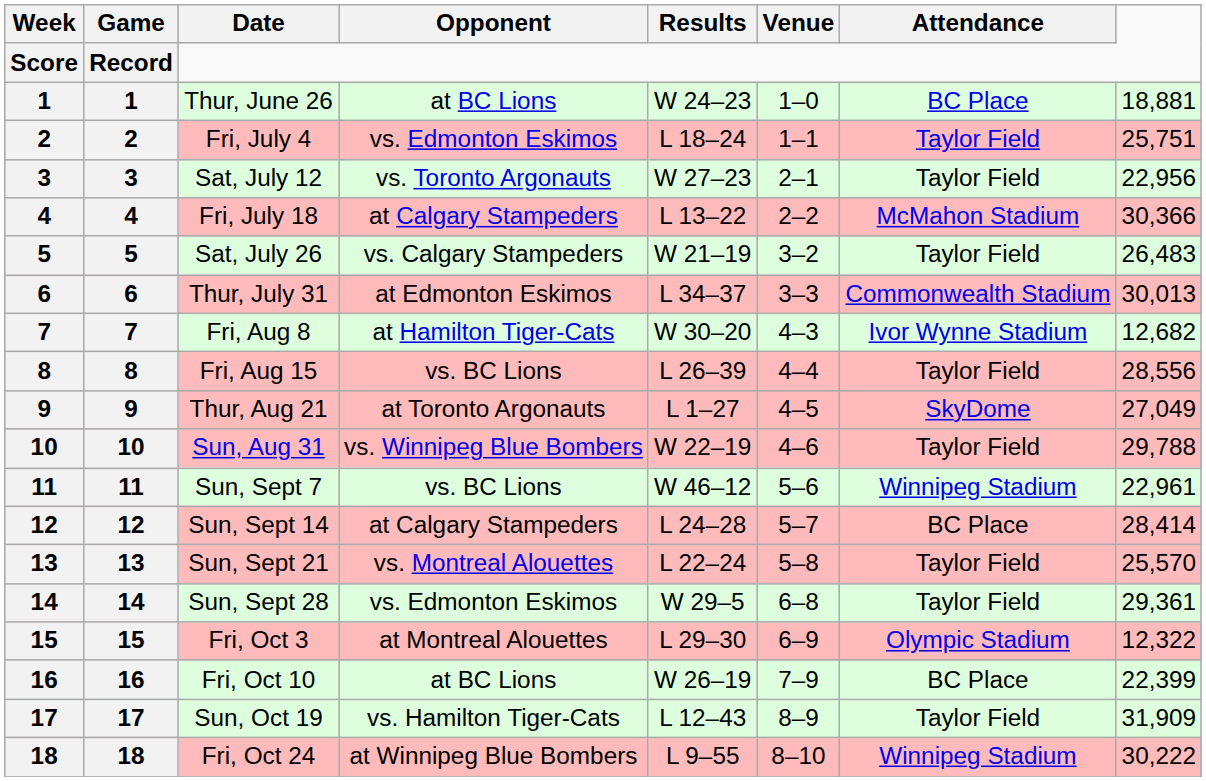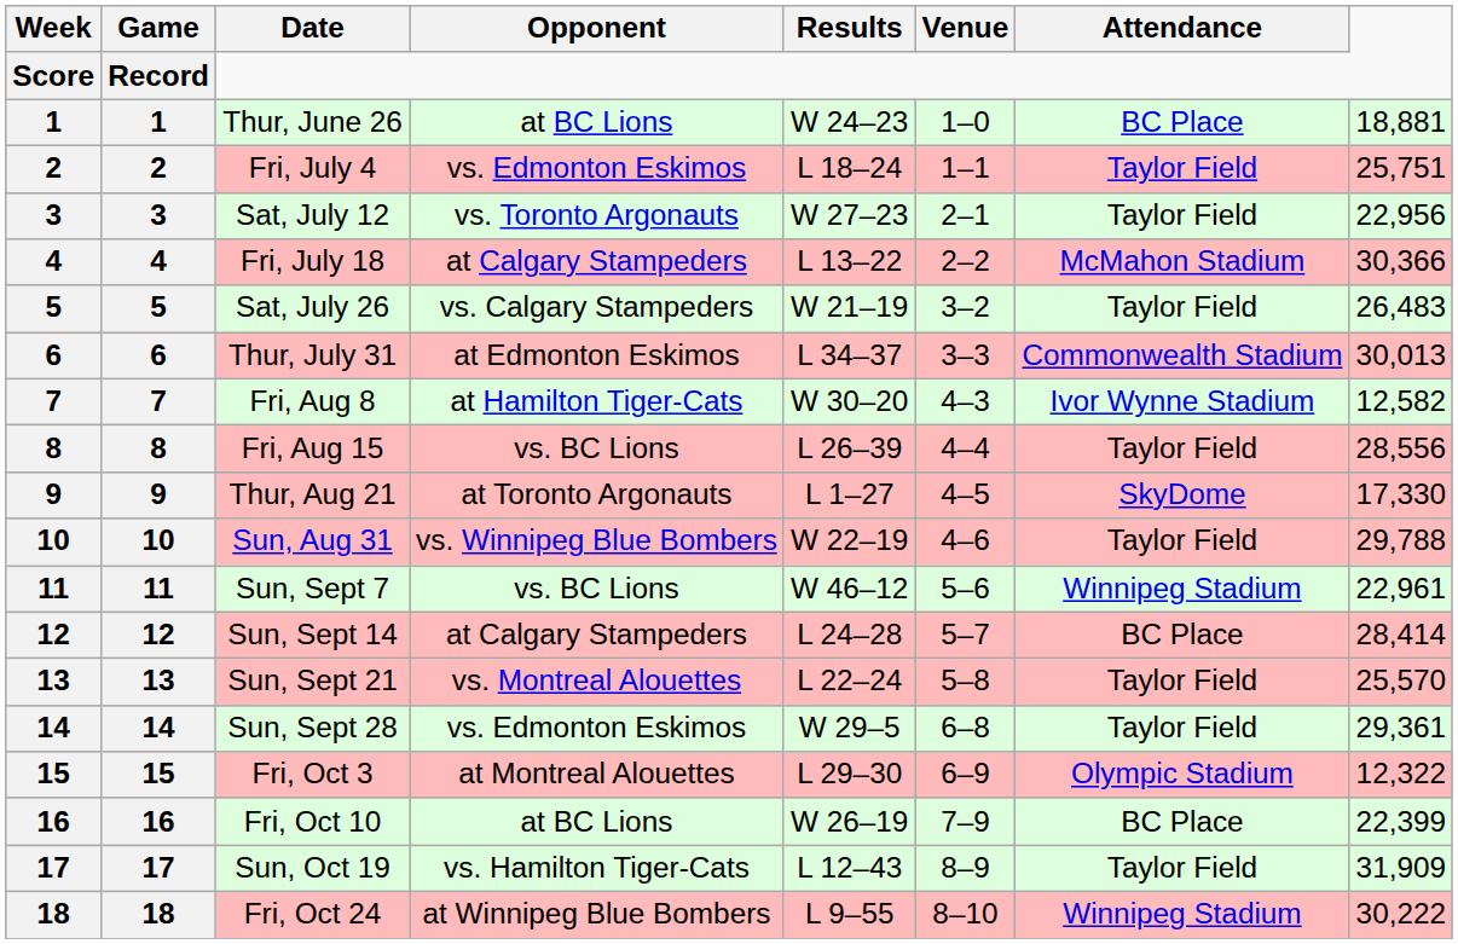Fri, Aug 8 | column 8: 12,682 -> 12,582
Thur, Aug 21 | column 8: 27,049 -> 17,330
